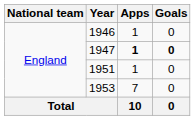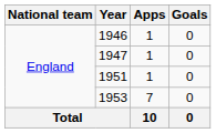1947 | Apps: bold -> normal
1947 | Goals: bold -> normal
